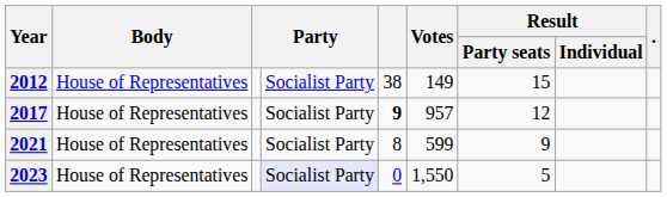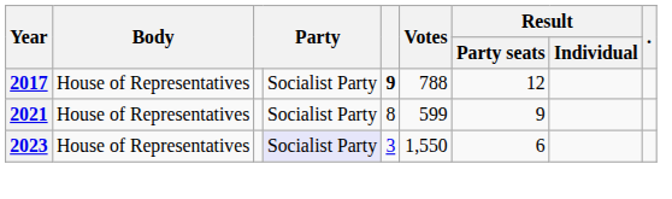- row: 2012 | House of Representatives | Socialist Party | 38 | 149 | 15
2017 | Votes: 957 -> 788
2023 | column 5: 0 -> 3
2023 | Result / Party seats: 5 -> 6
